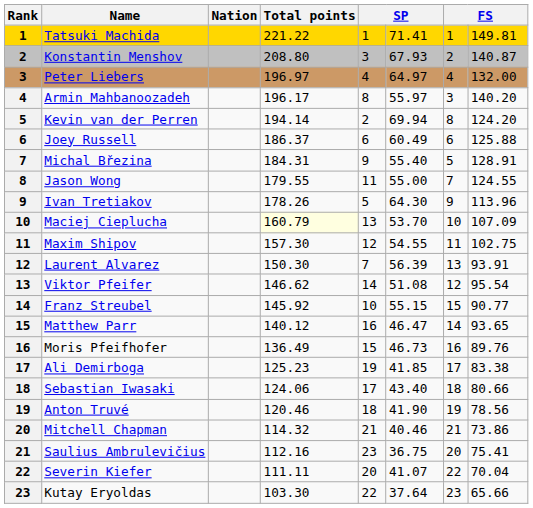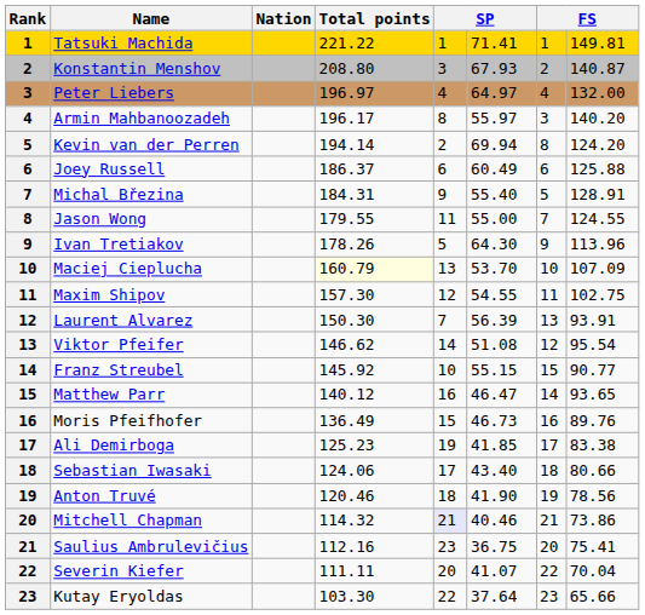Mitchell Chapman | column 5: no background -> lavender background
